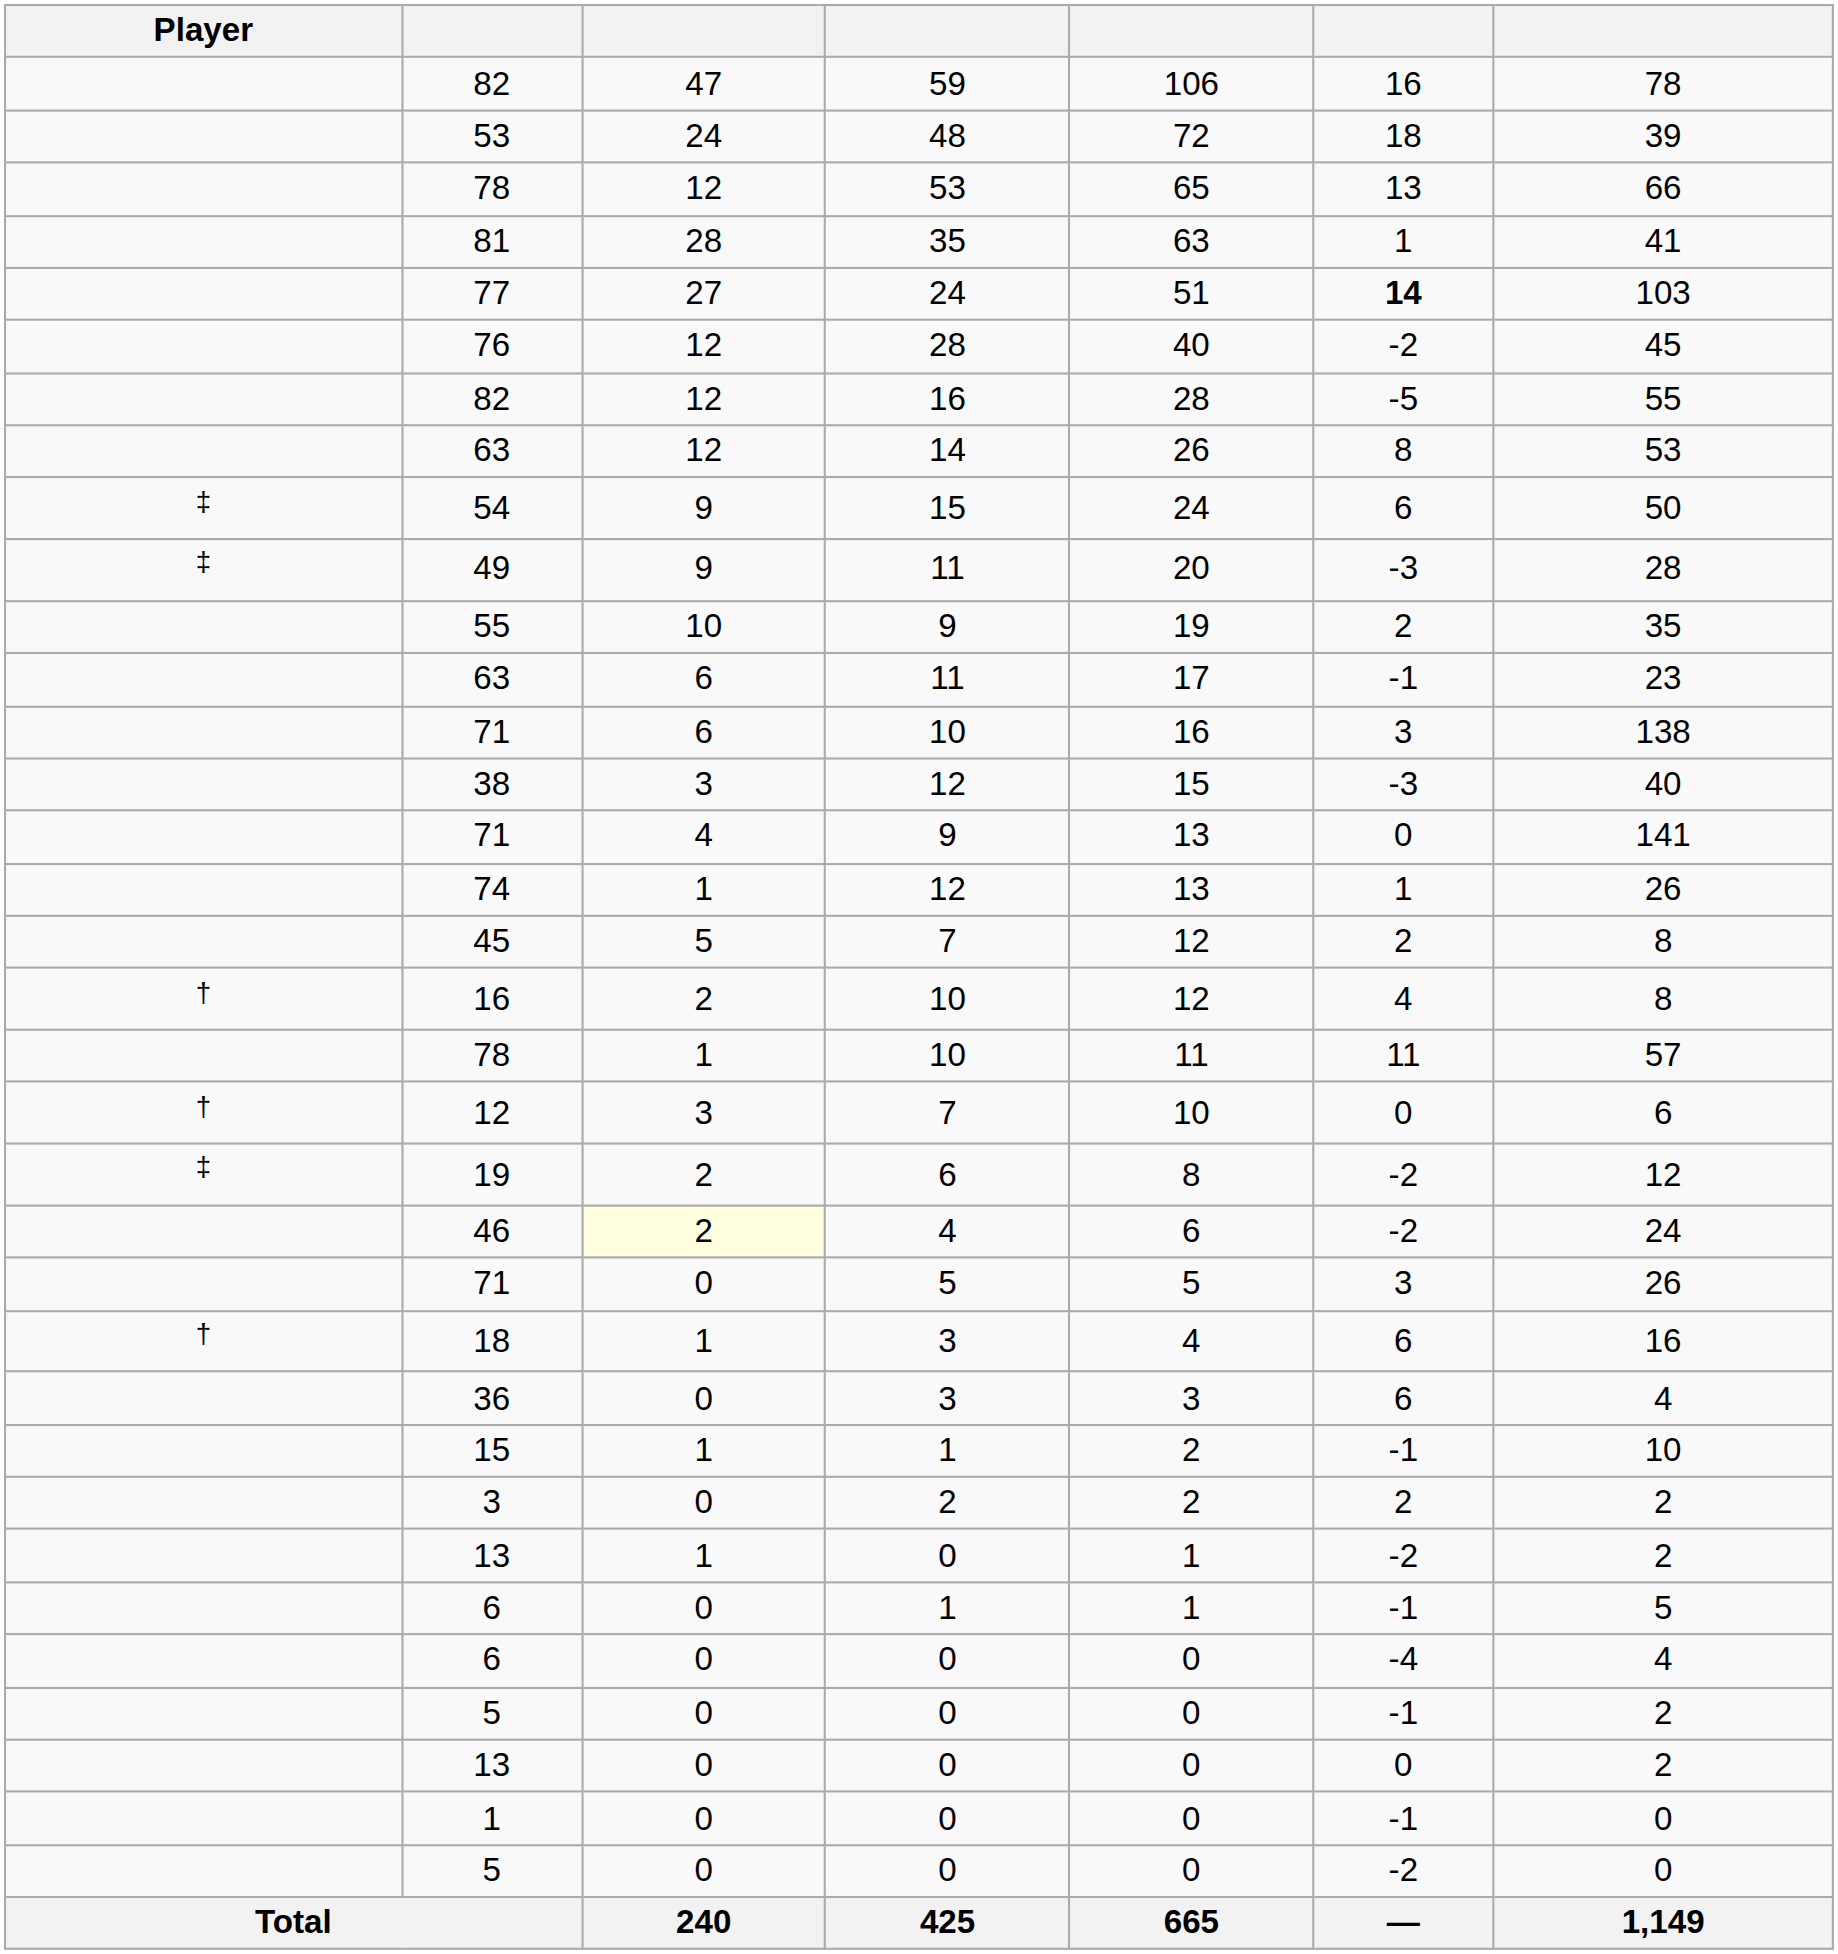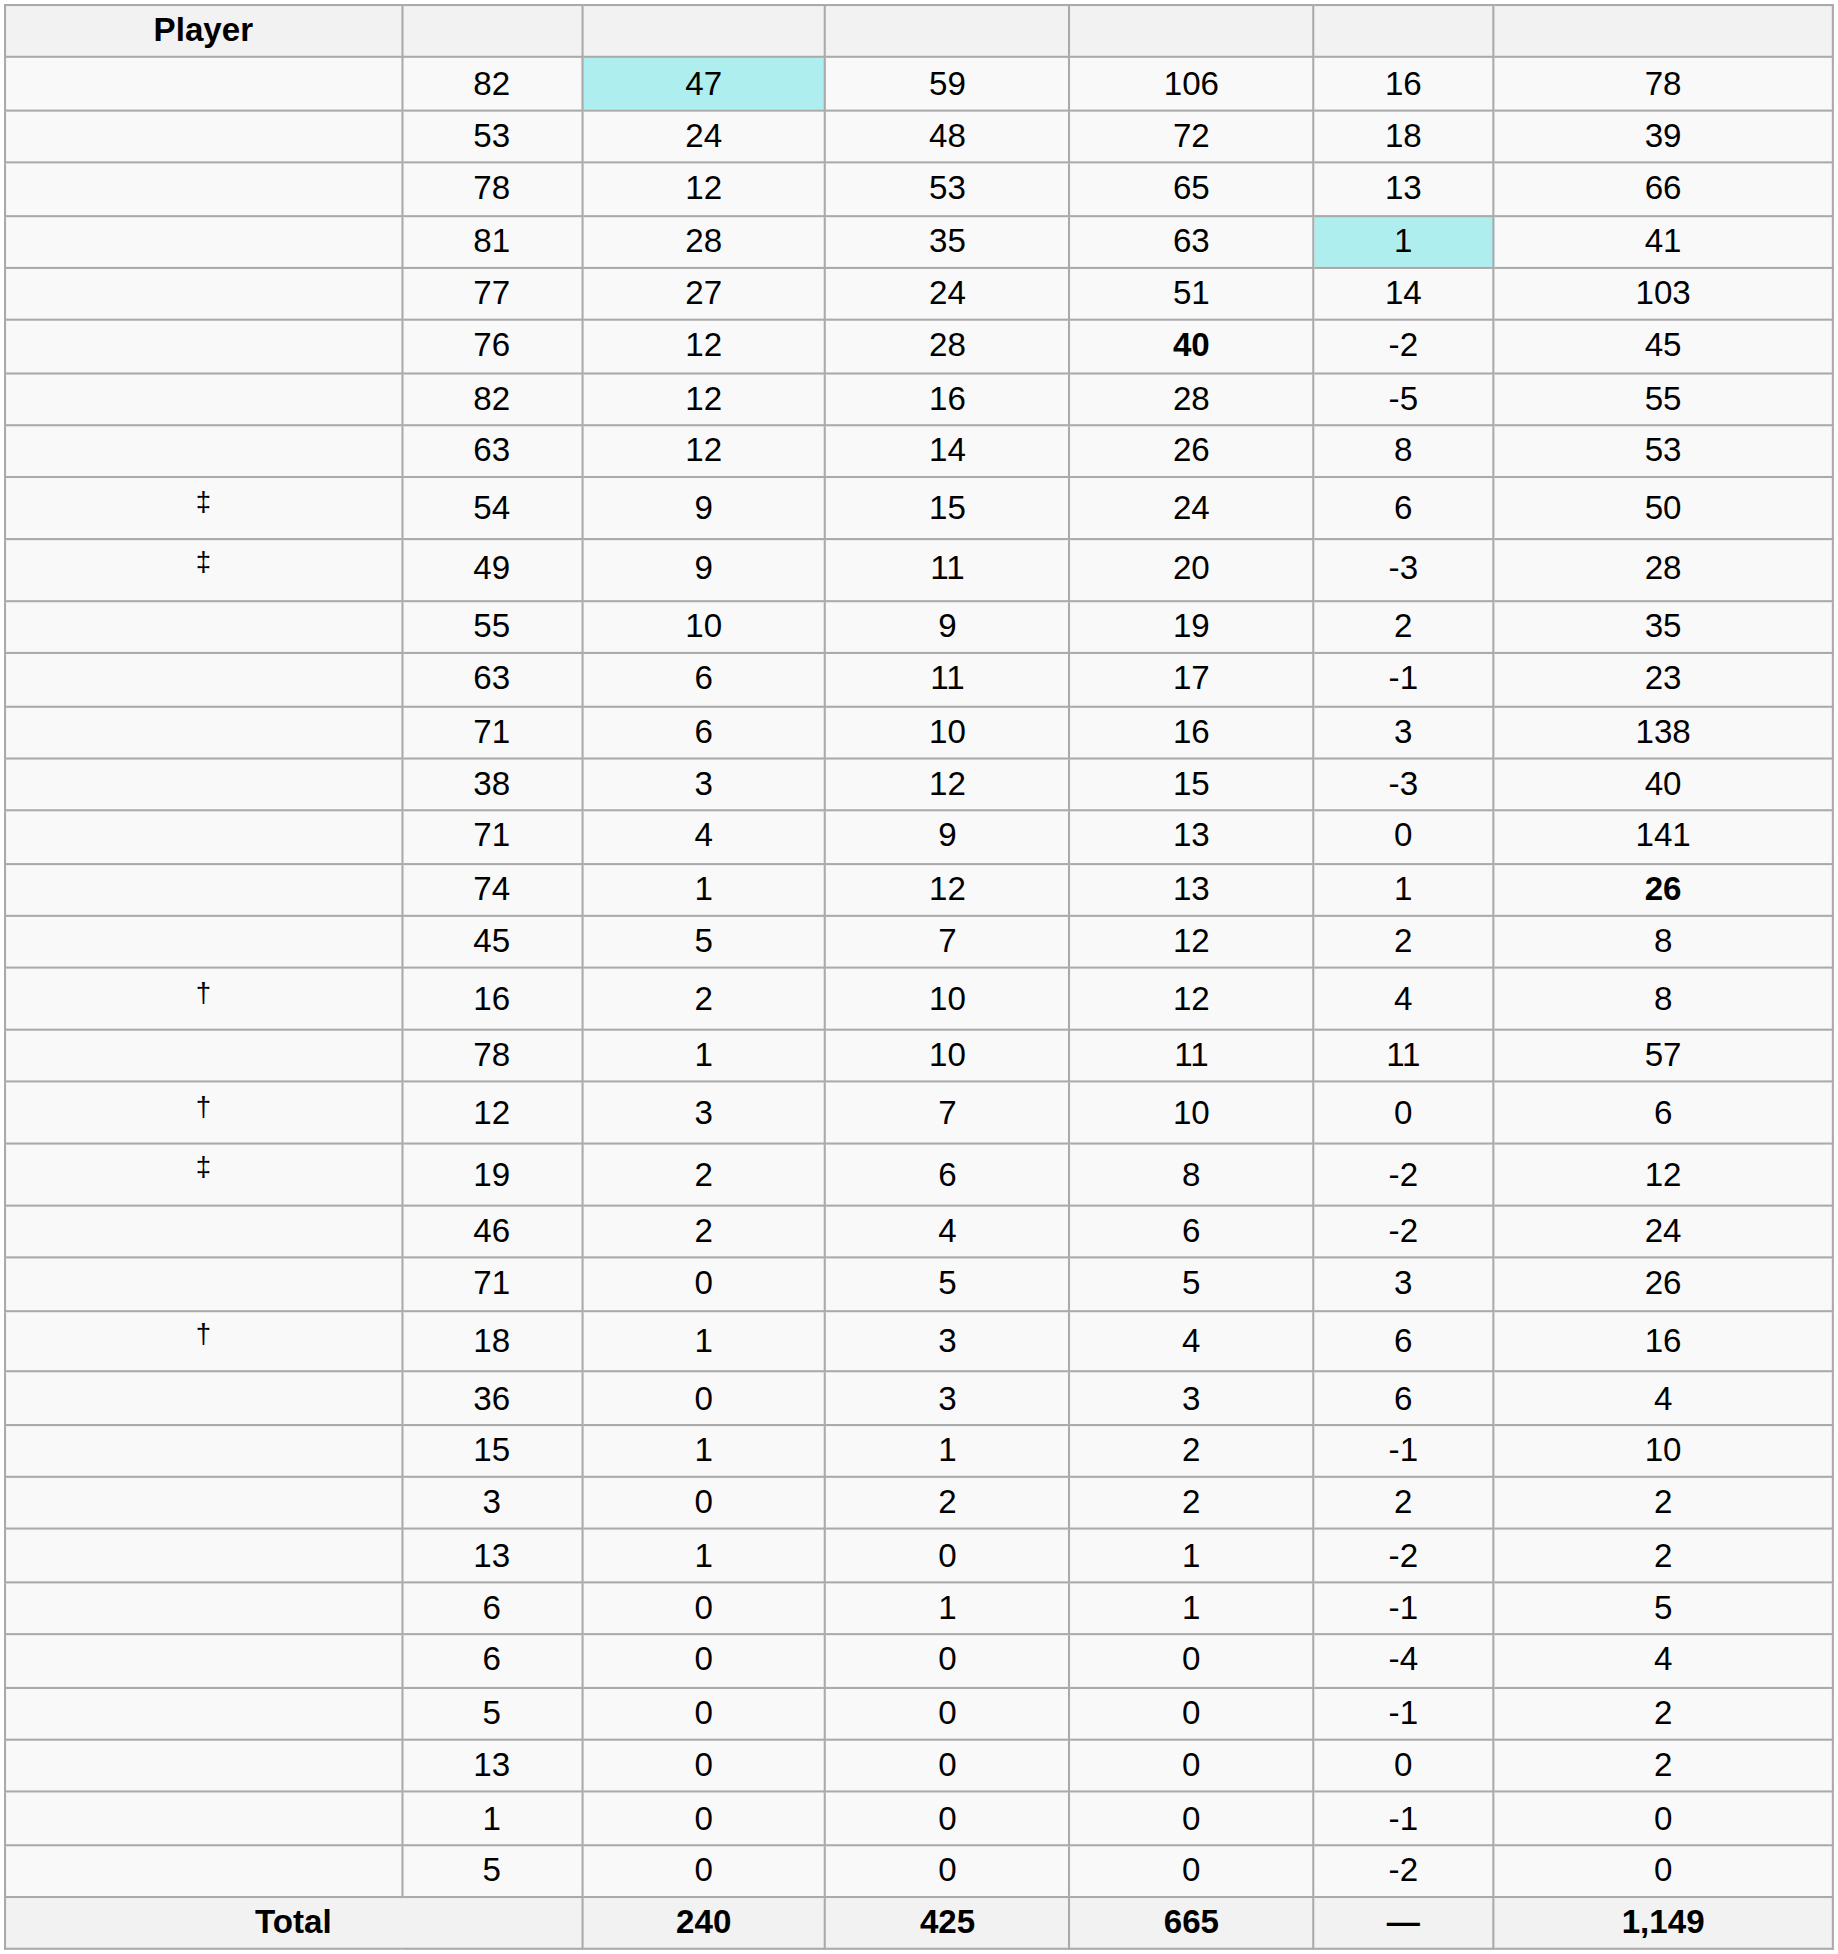82 / 59 | column 3: no background -> paleturquoise background
81 | column 6: no background -> paleturquoise background
77 | column 6: bold -> normal
76 | column 5: normal -> bold
74 | column 7: normal -> bold
46 | column 3: lightyellow background -> no background
